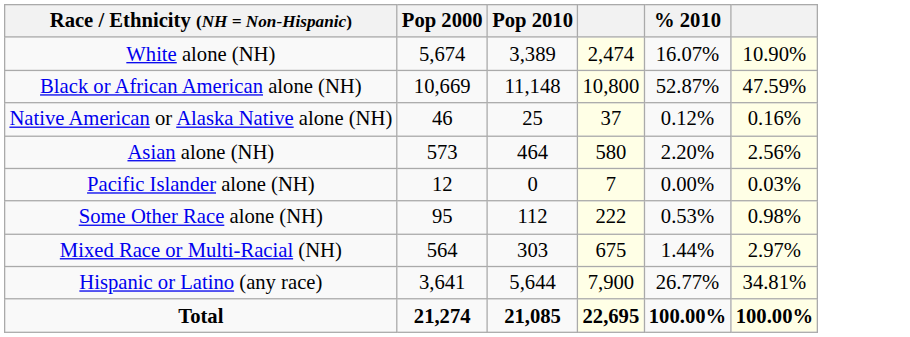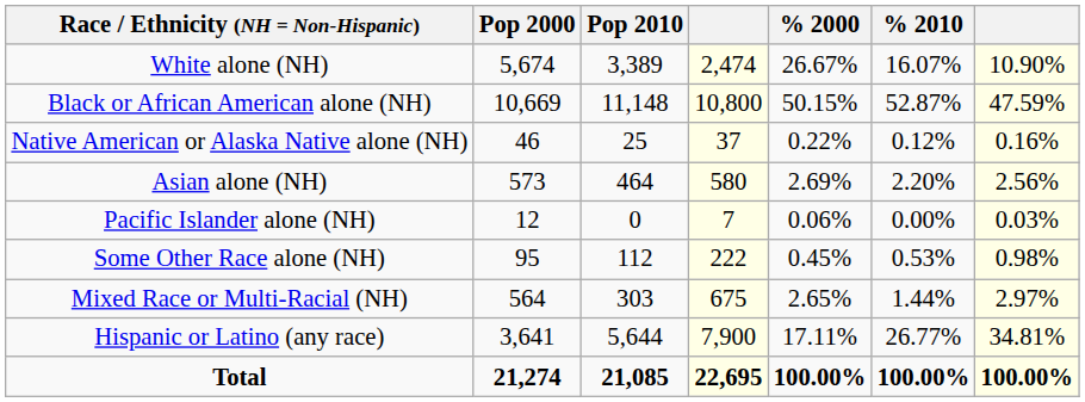+ column: % 2000 | 26.67% | 50.15% | 0.22% | 2.69% | 0.06% | 0.45% | 2.65% | 17.11% | 100.00%
